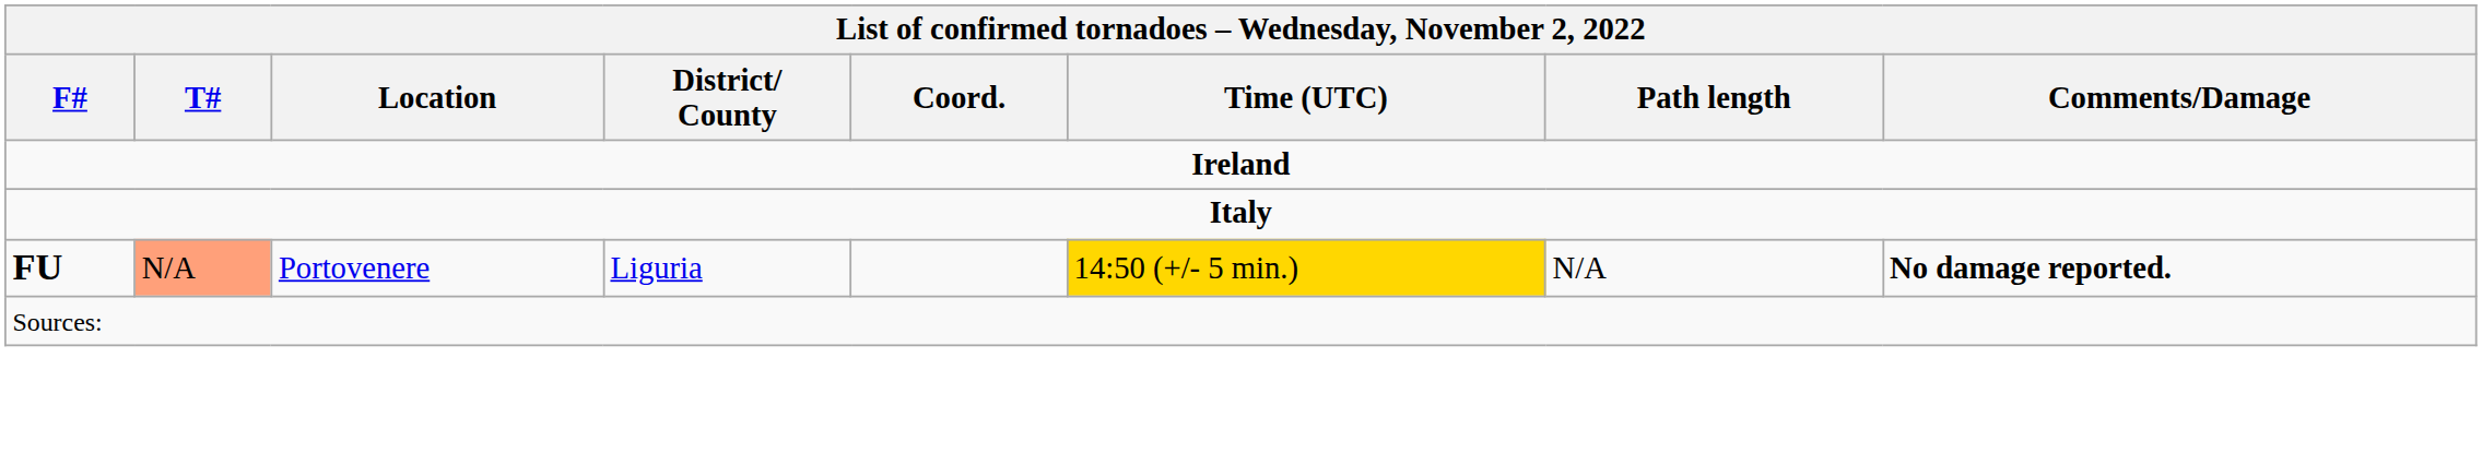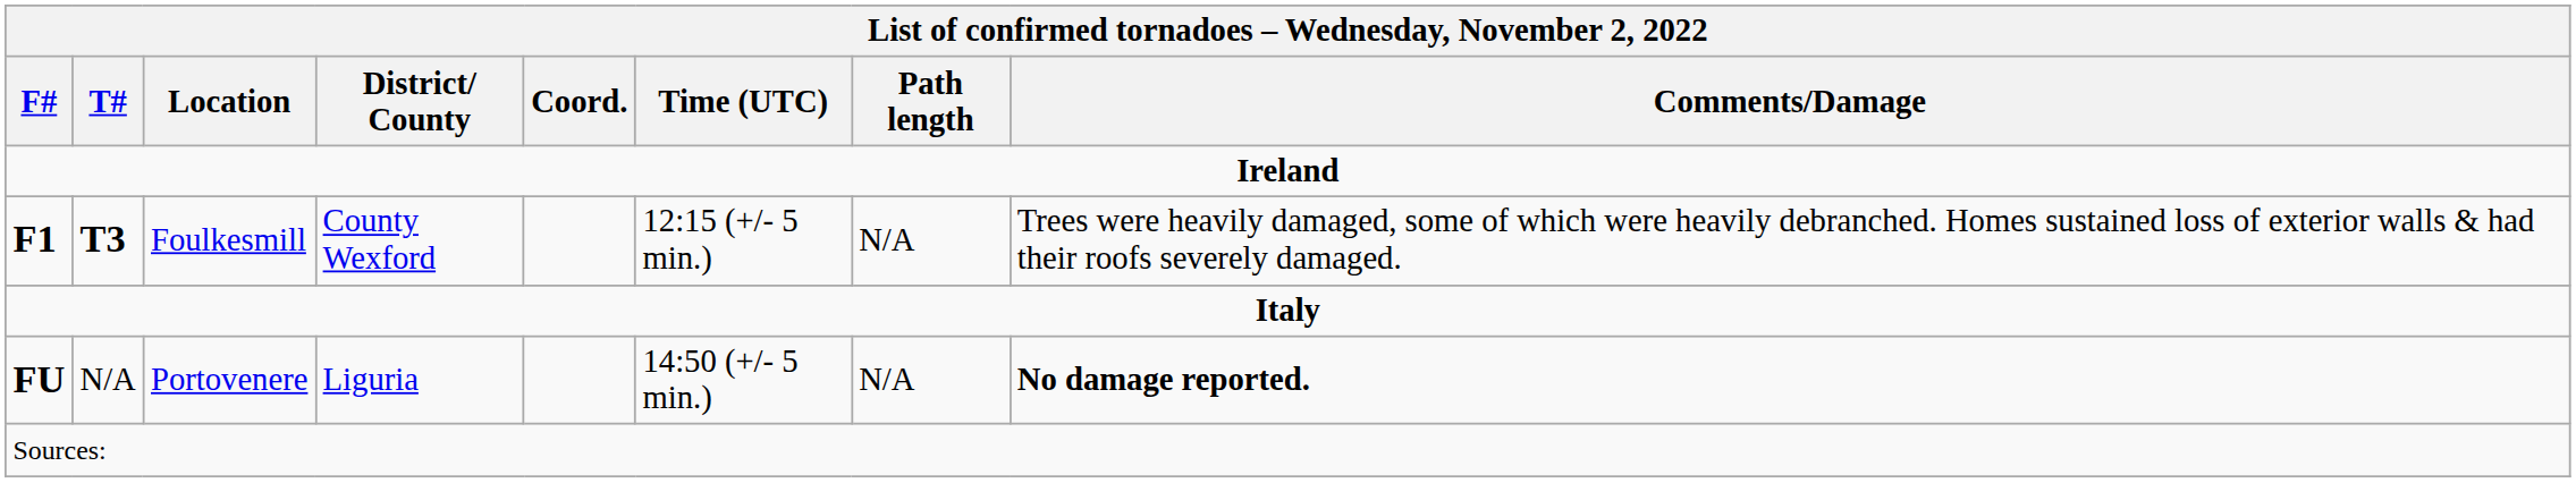+ row: F1 | T3 | Foulkesmill | County Wexford | 12:15 (+/- 5 min.) | N/A | Trees were heavily damaged, some of which were heavily debranched. Homes sustained loss of exterior walls & had their roofs severely damaged.
FU | T#: lightsalmon background -> no background
FU | Time (UTC): gold background -> no background
